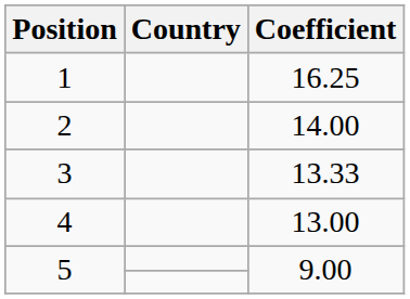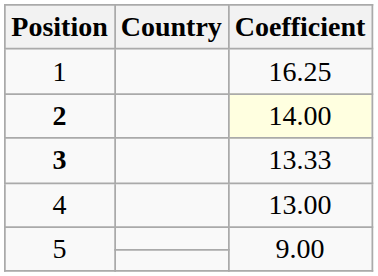2 | Position: normal -> bold
2 | Coefficient: no background -> lightyellow background
3 | Position: normal -> bold
